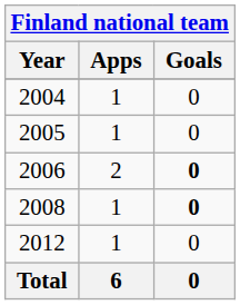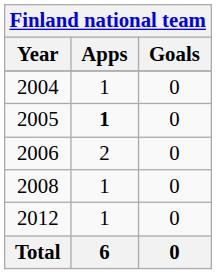2005 | Apps: normal -> bold
2006 | Goals: bold -> normal
2008 | Goals: bold -> normal
